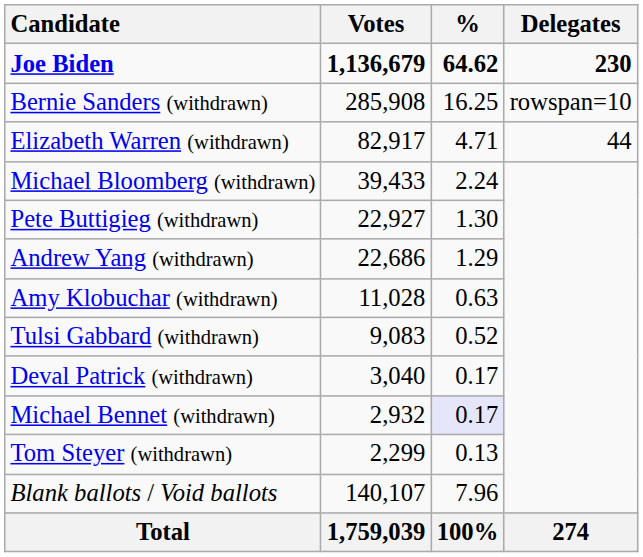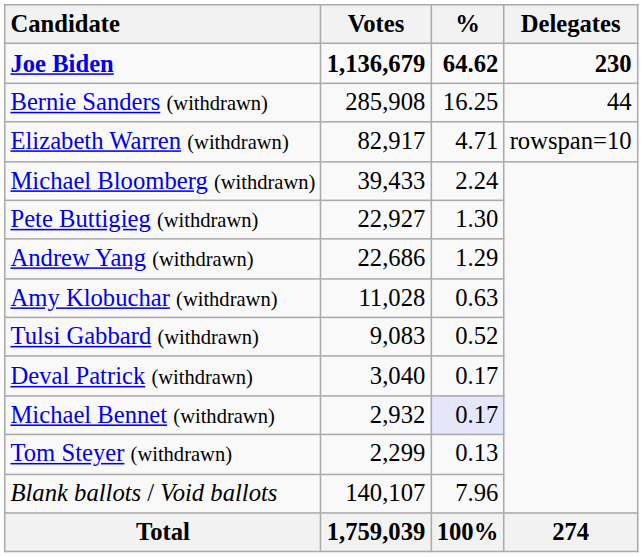Bernie Sanders (withdrawn) | Delegates: rowspan=10 -> 44
Elizabeth Warren (withdrawn) | Delegates: 44 -> rowspan=10
